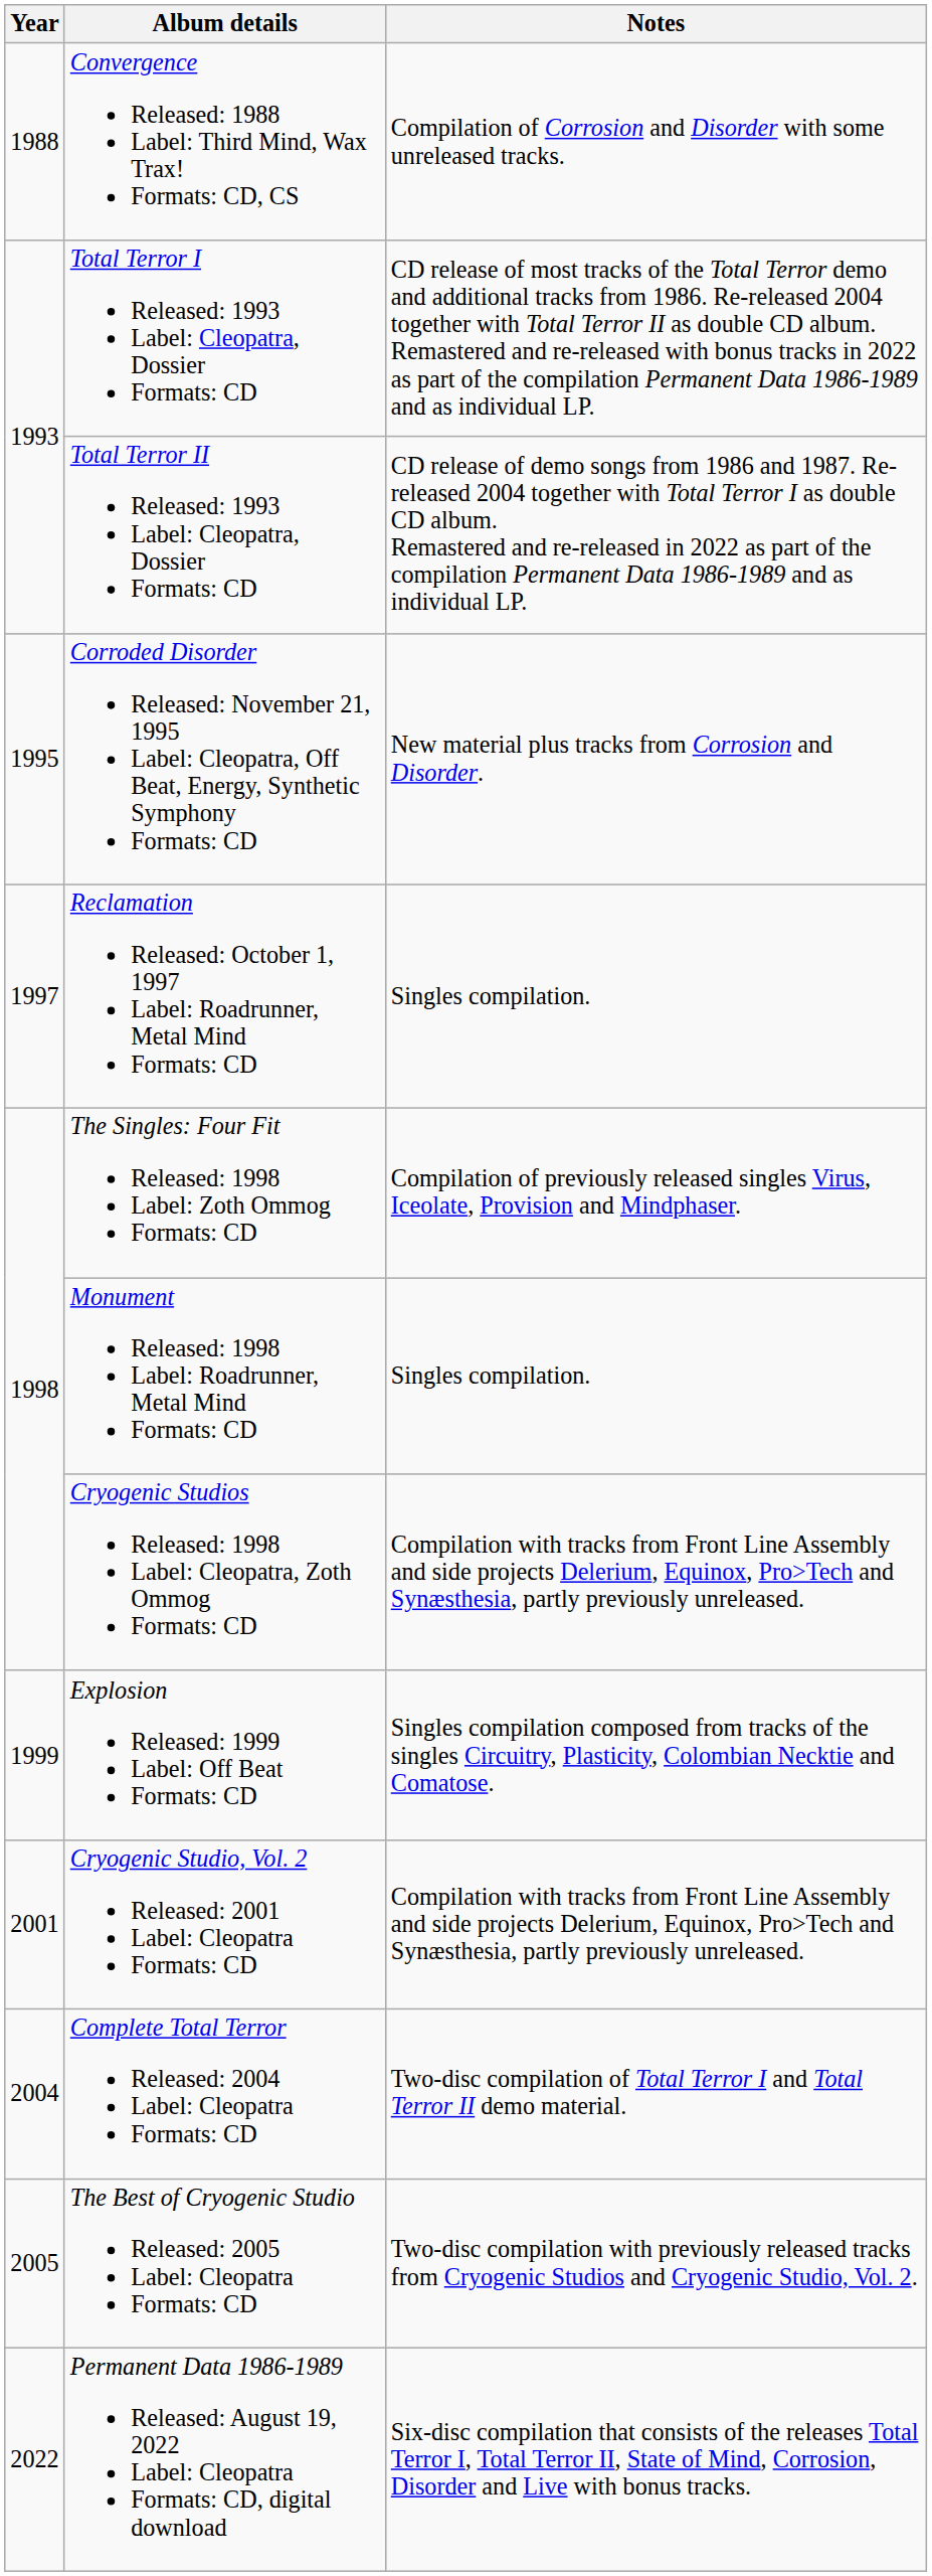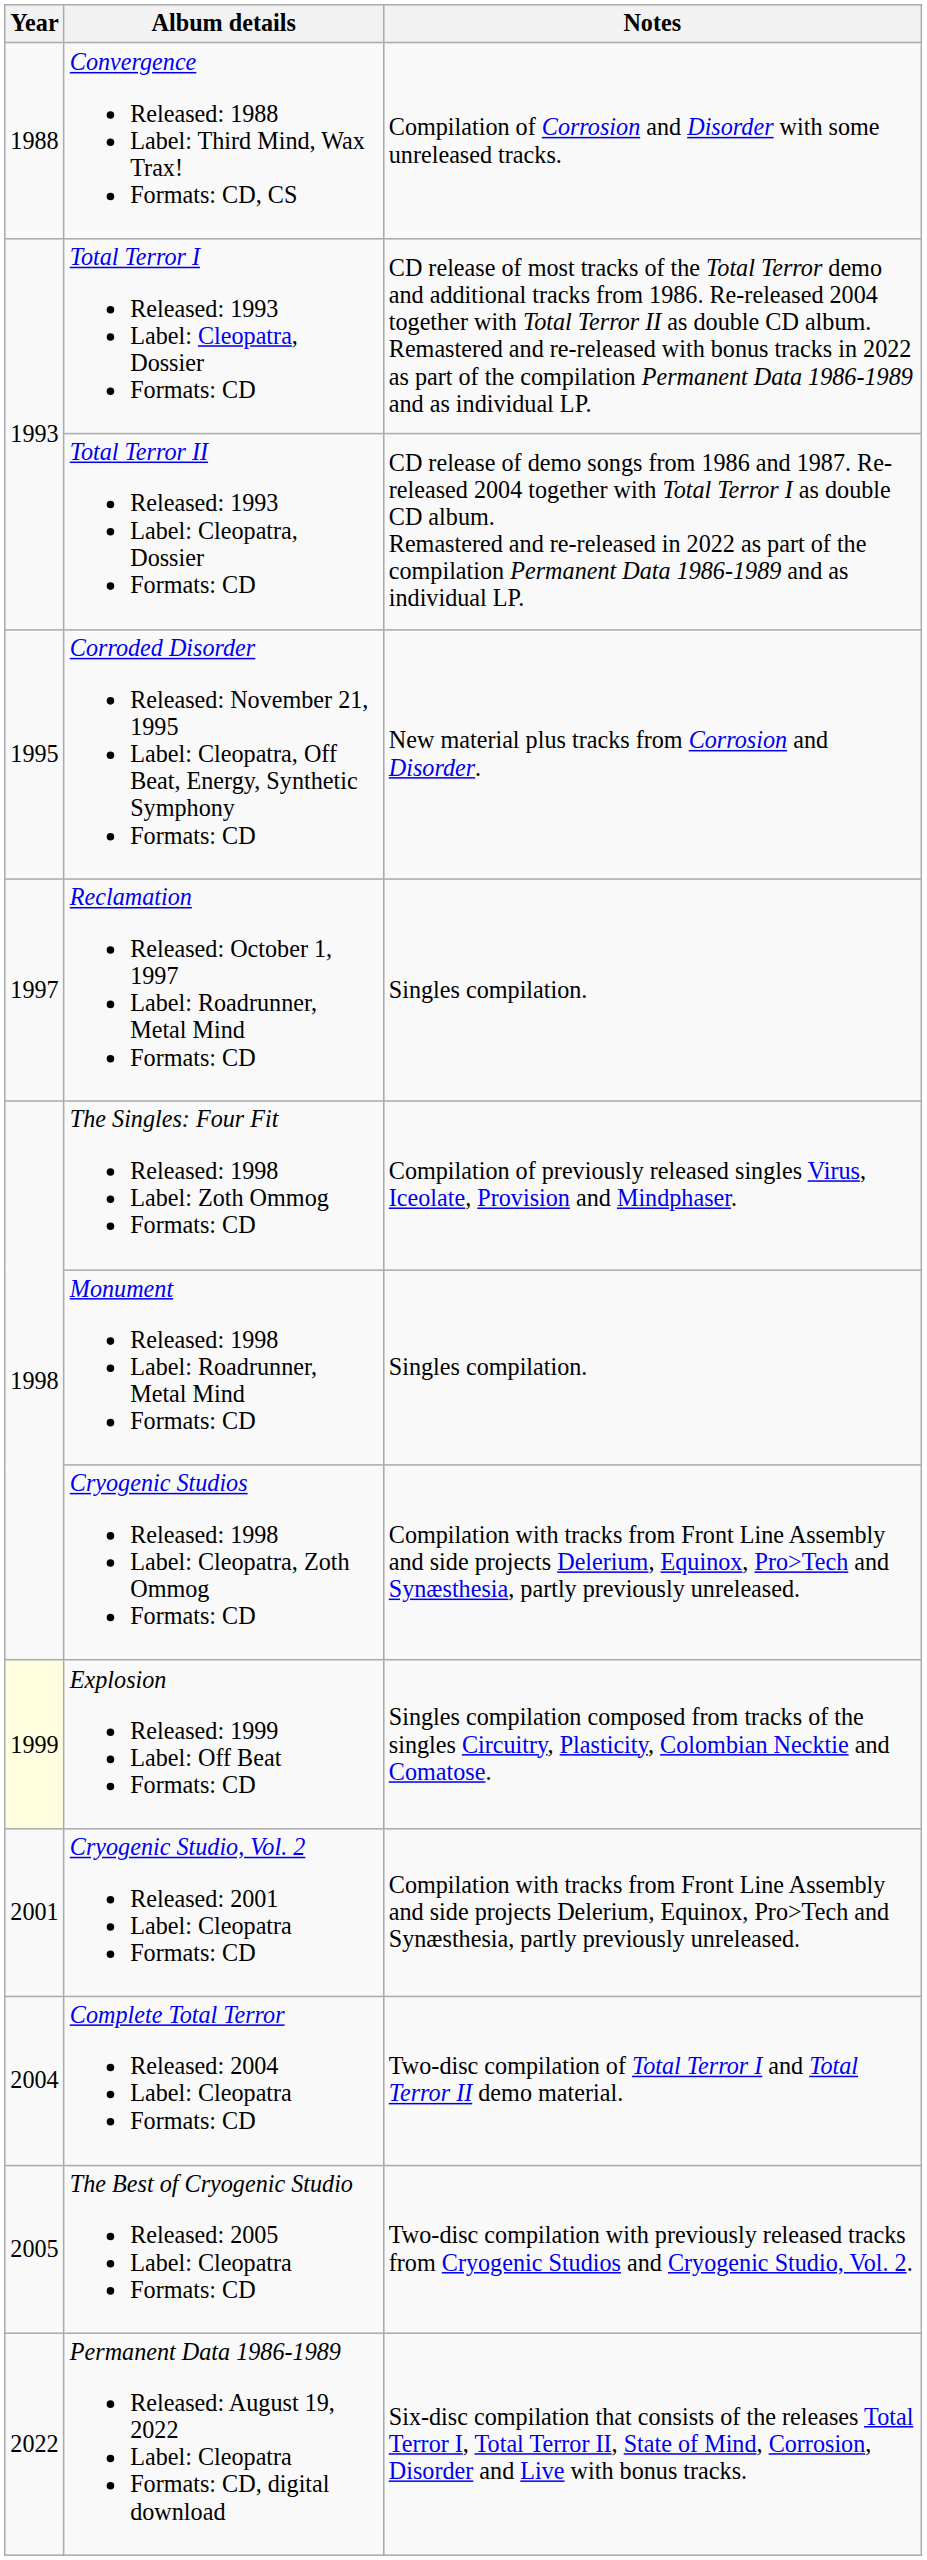Explosion Released: 1999 Label: Off Beat Formats: CD | Year: no background -> lightyellow background
